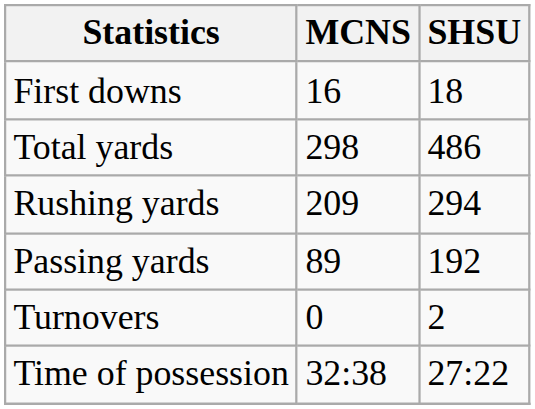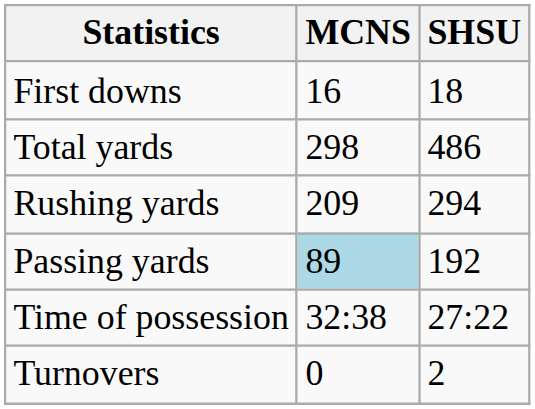Passing yards | MCNS: no background -> lightblue background
rows swapped: Turnovers <-> Time of possession
